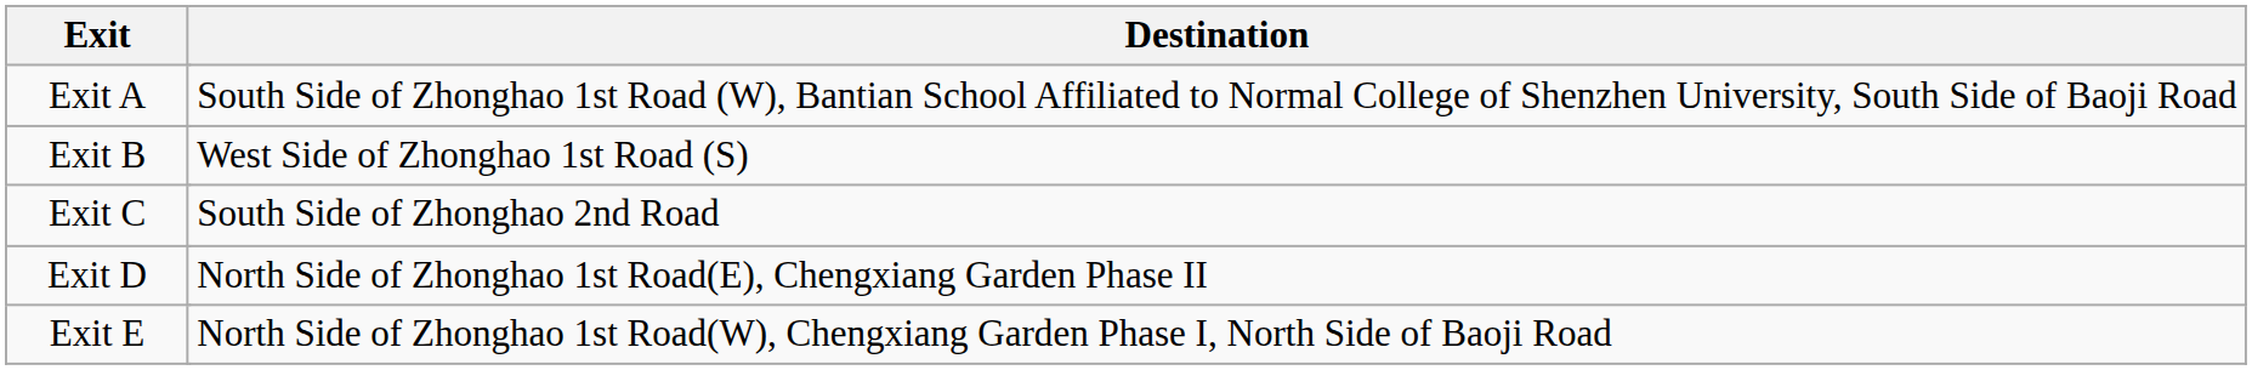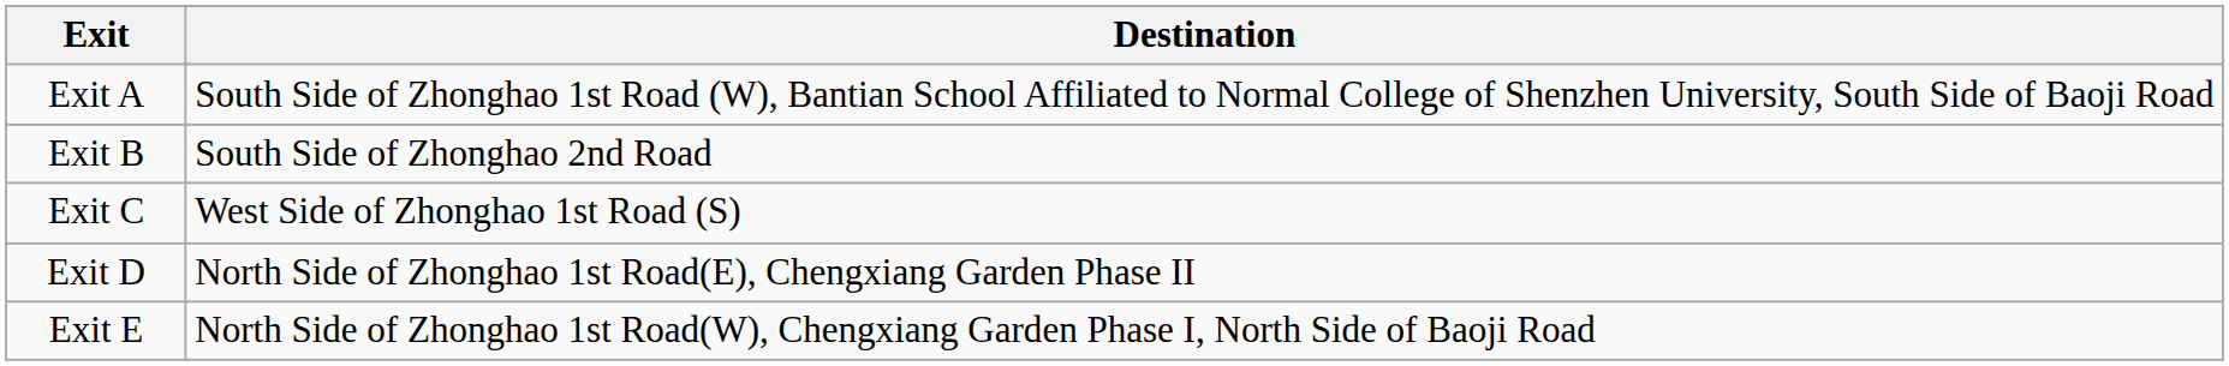Exit B | Destination: West Side of Zhonghao 1st Road (S) -> South Side of Zhonghao 2nd Road
Exit C | Destination: South Side of Zhonghao 2nd Road -> West Side of Zhonghao 1st Road (S)
